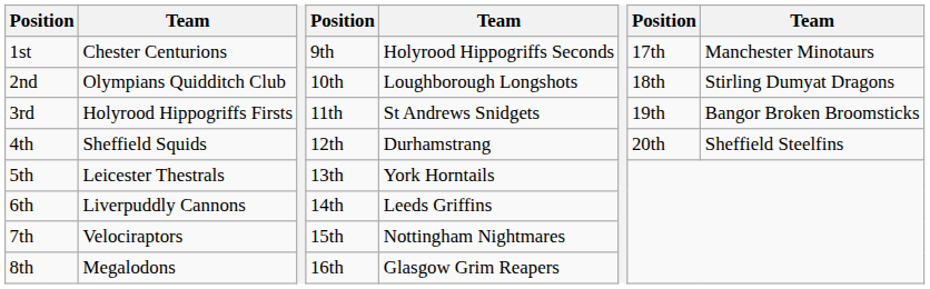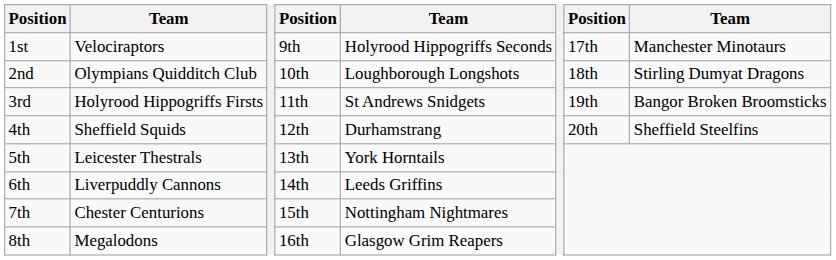1st | column 2: Chester Centurions -> Velociraptors
7th | column 2: Velociraptors -> Chester Centurions
